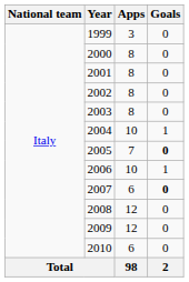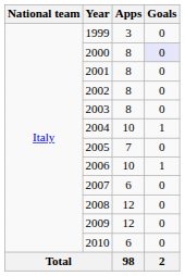2000 | Goals: no background -> lavender background
2005 | Goals: bold -> normal
2007 | Goals: bold -> normal
